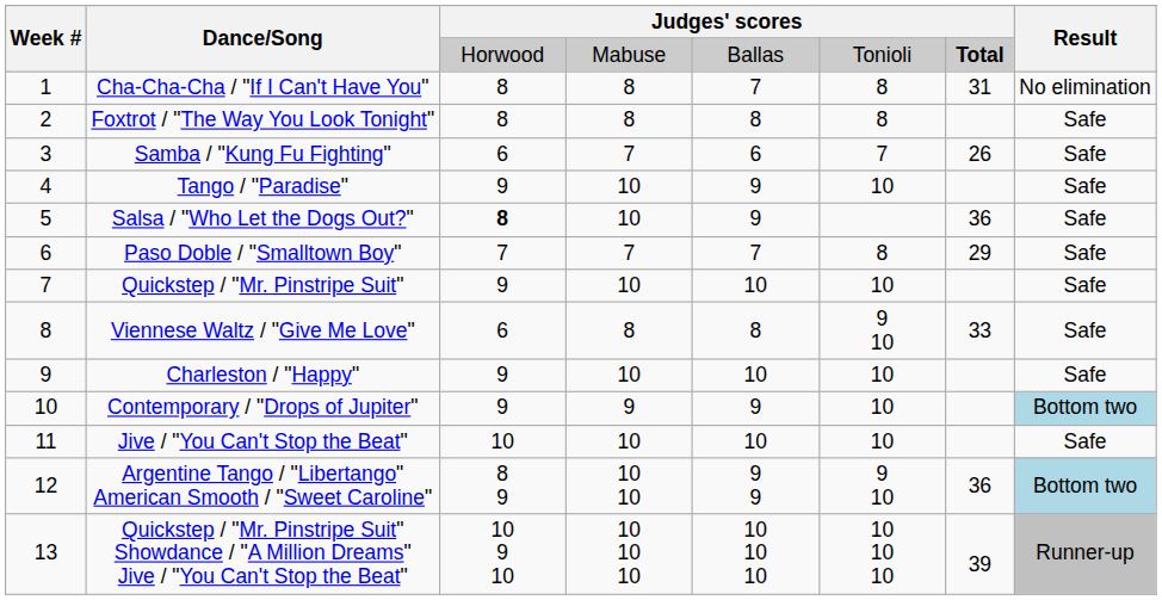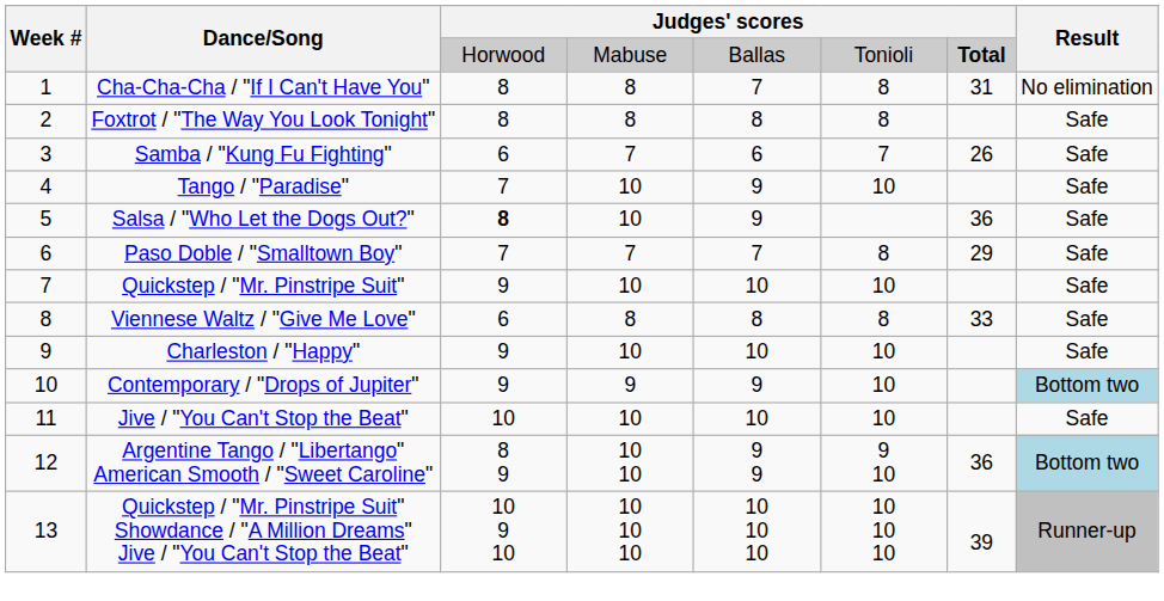Tango / "Paradise" | column 3: 9 -> 7
Viennese Waltz / "Give Me Love" | column 6: 9 10 -> 8
